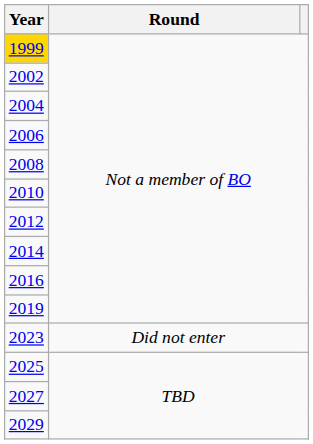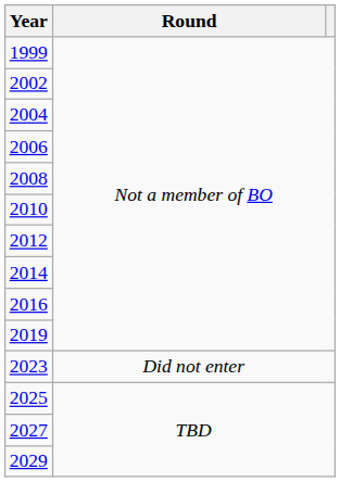1999 | Year: gold background -> no background
